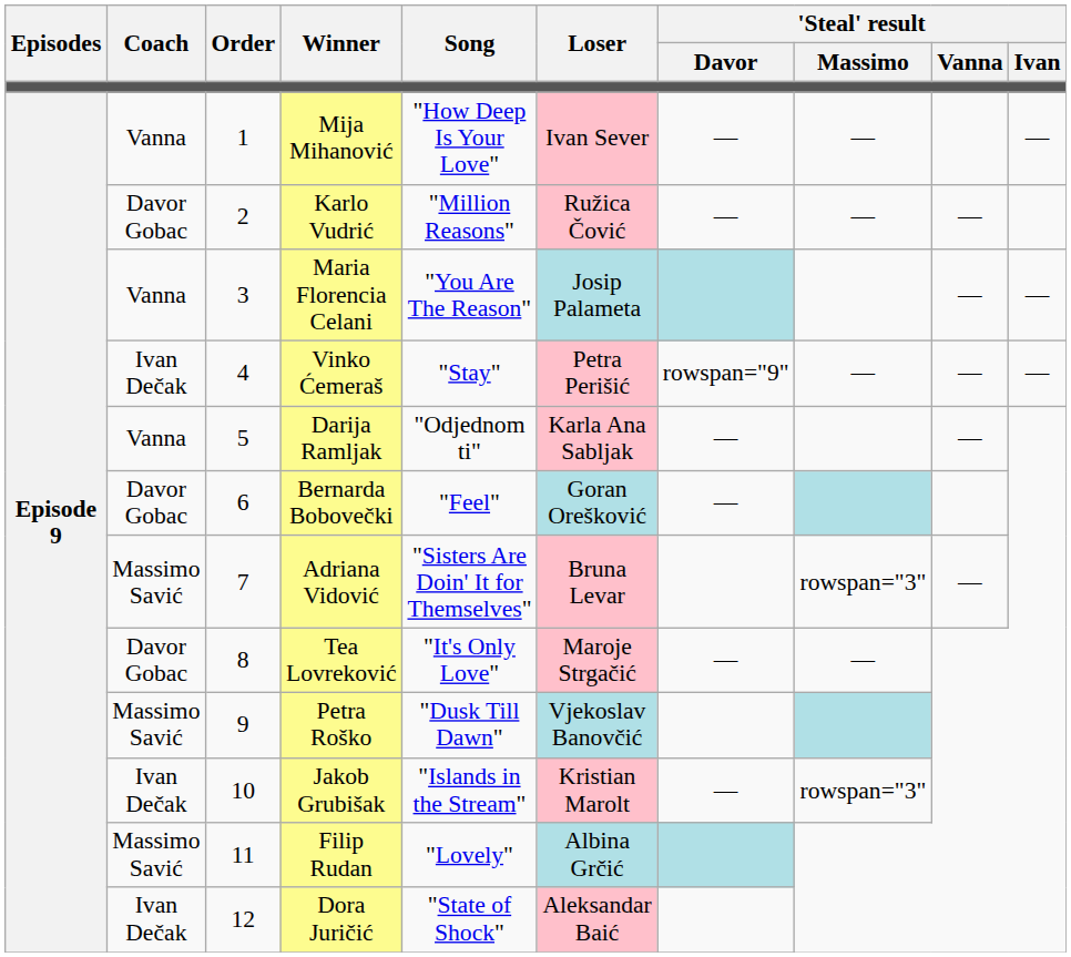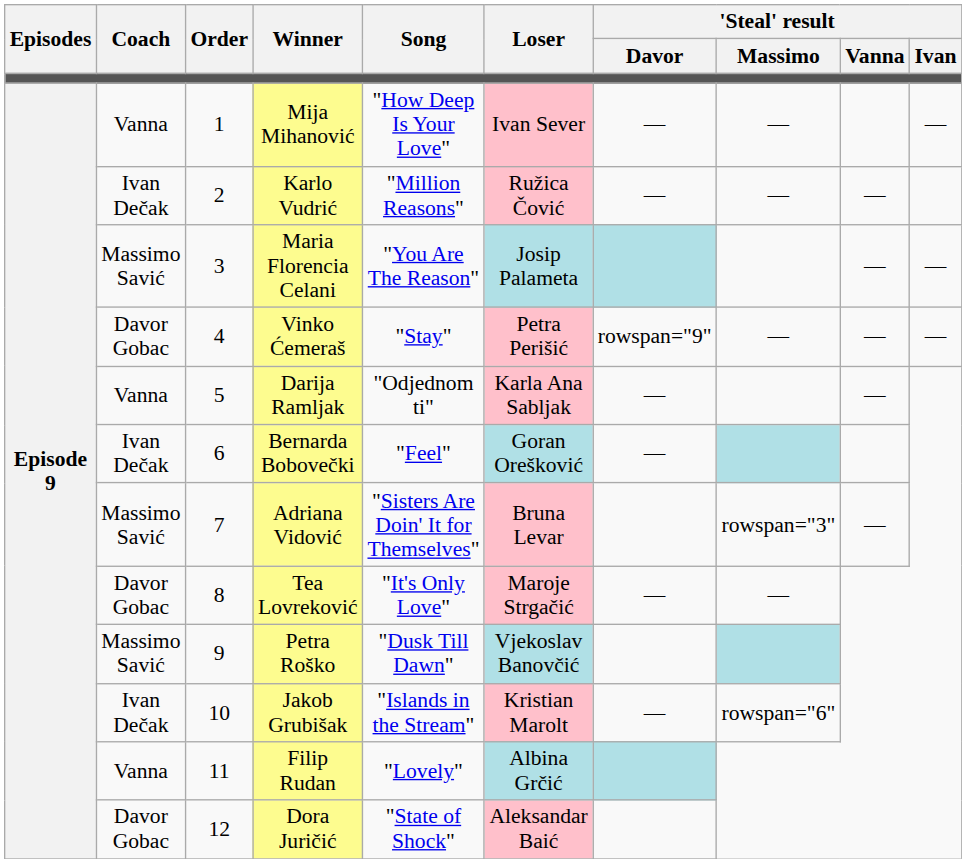Karlo Vudrić | Coach: Davor Gobac -> Ivan Dečak
Maria Florencia Celani | Coach: Vanna -> Massimo Savić
Vinko Ćemeraš | Coach: Ivan Dečak -> Davor Gobac
Bernarda Bobovečki | Coach: Davor Gobac -> Ivan Dečak
Jakob Grubišak | 'Steal' result / Massimo: rowspan="3" -> rowspan="6"
Filip Rudan | Coach: Massimo Savić -> Vanna
Dora Juričić | Coach: Ivan Dečak -> Davor Gobac
